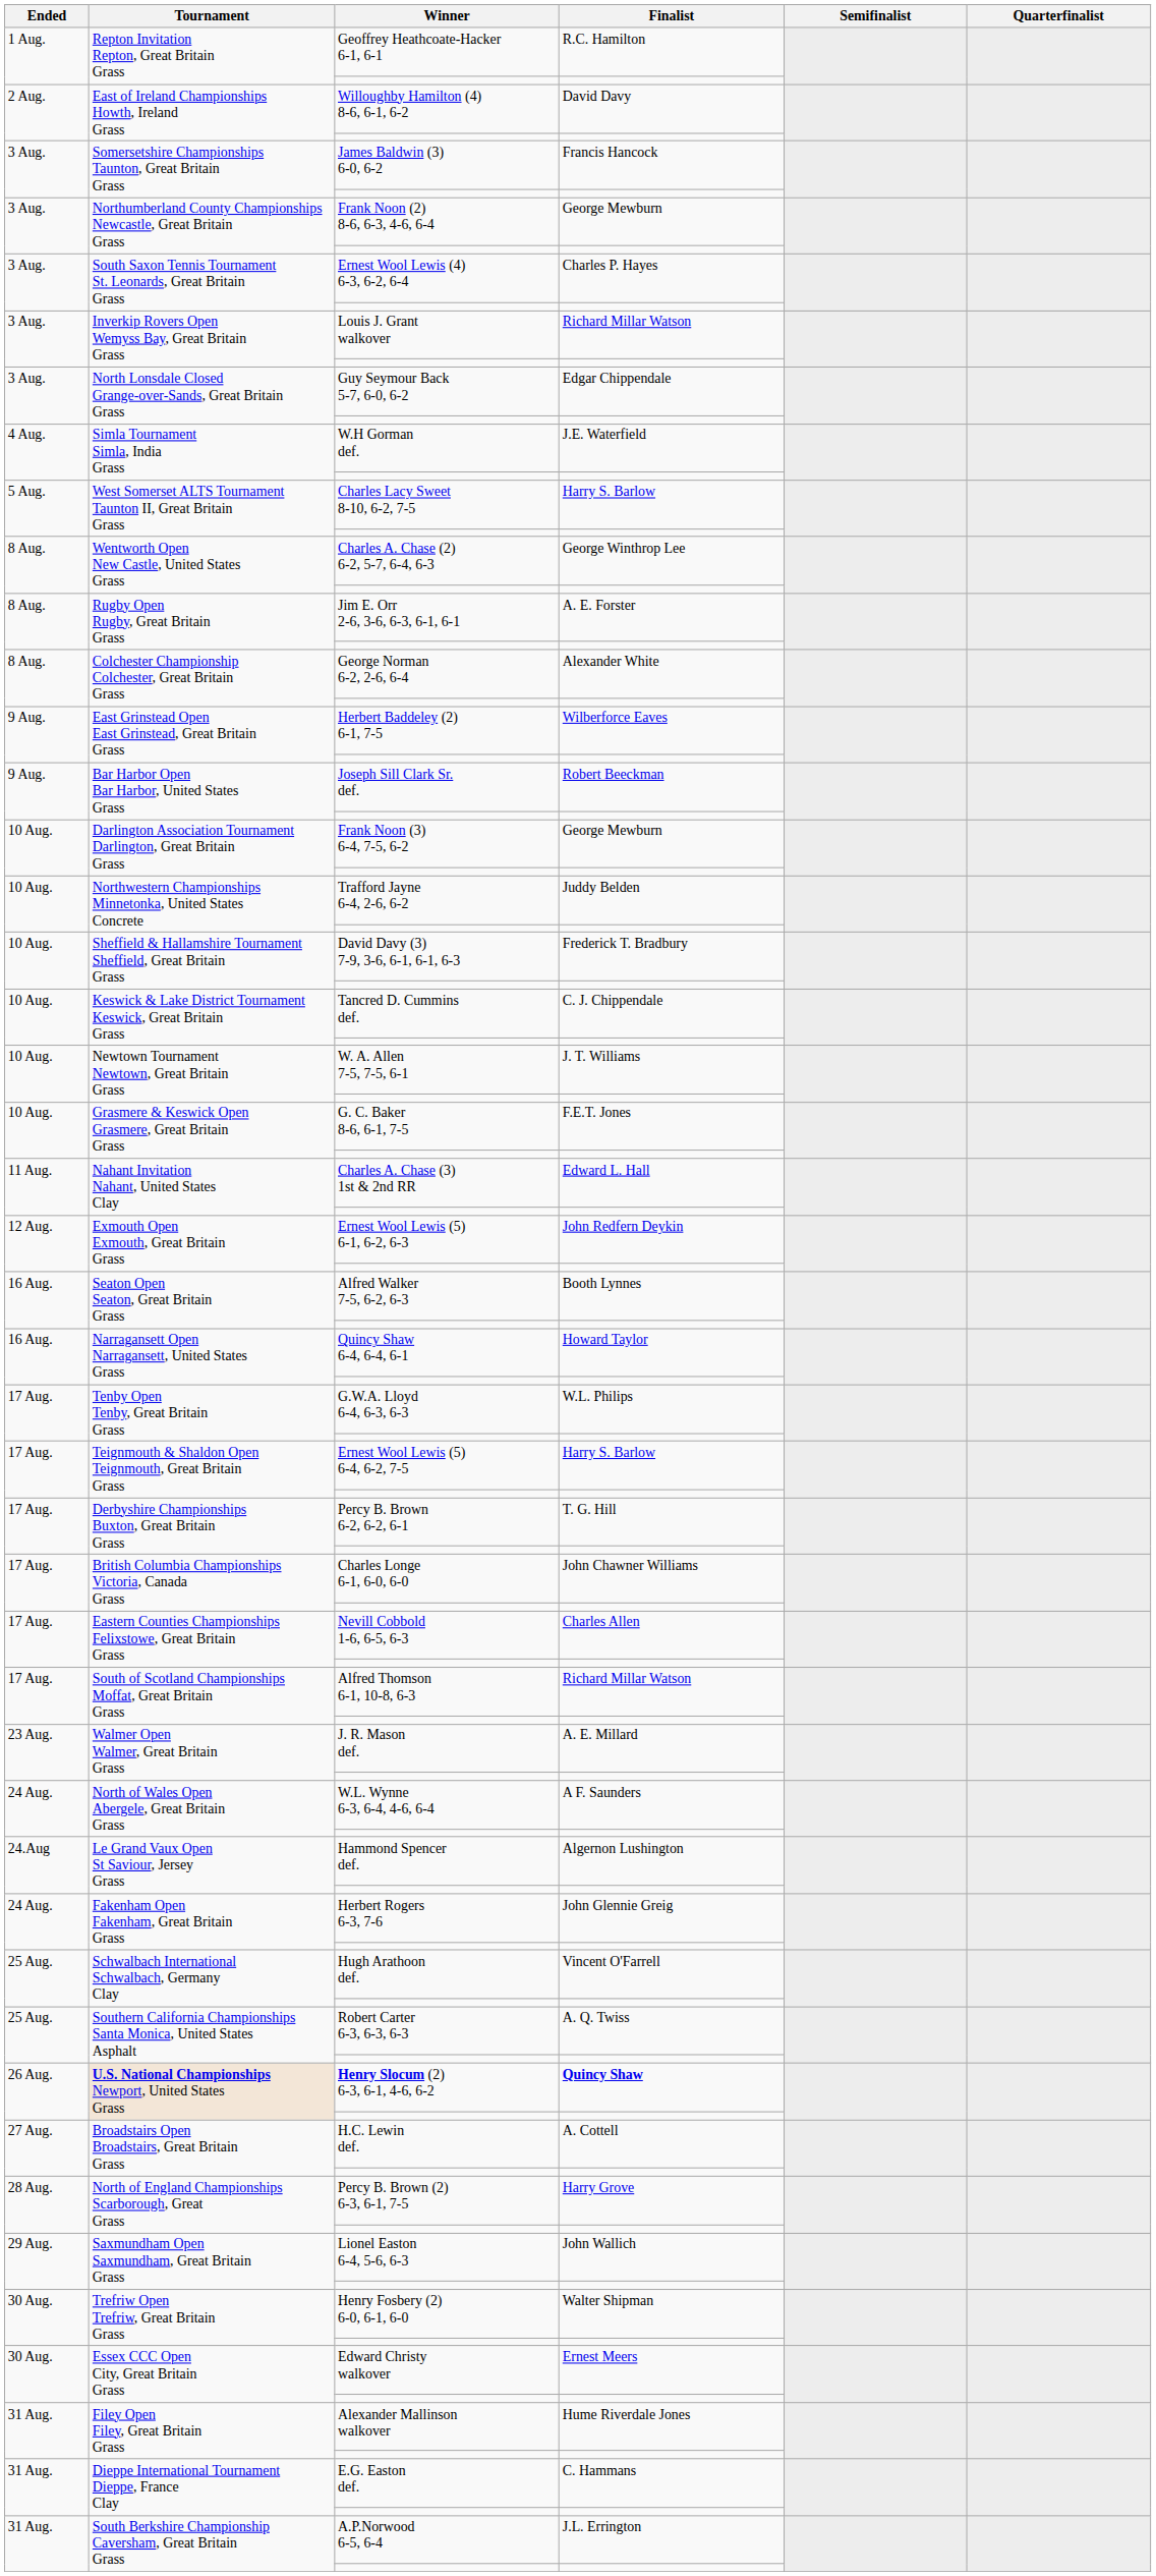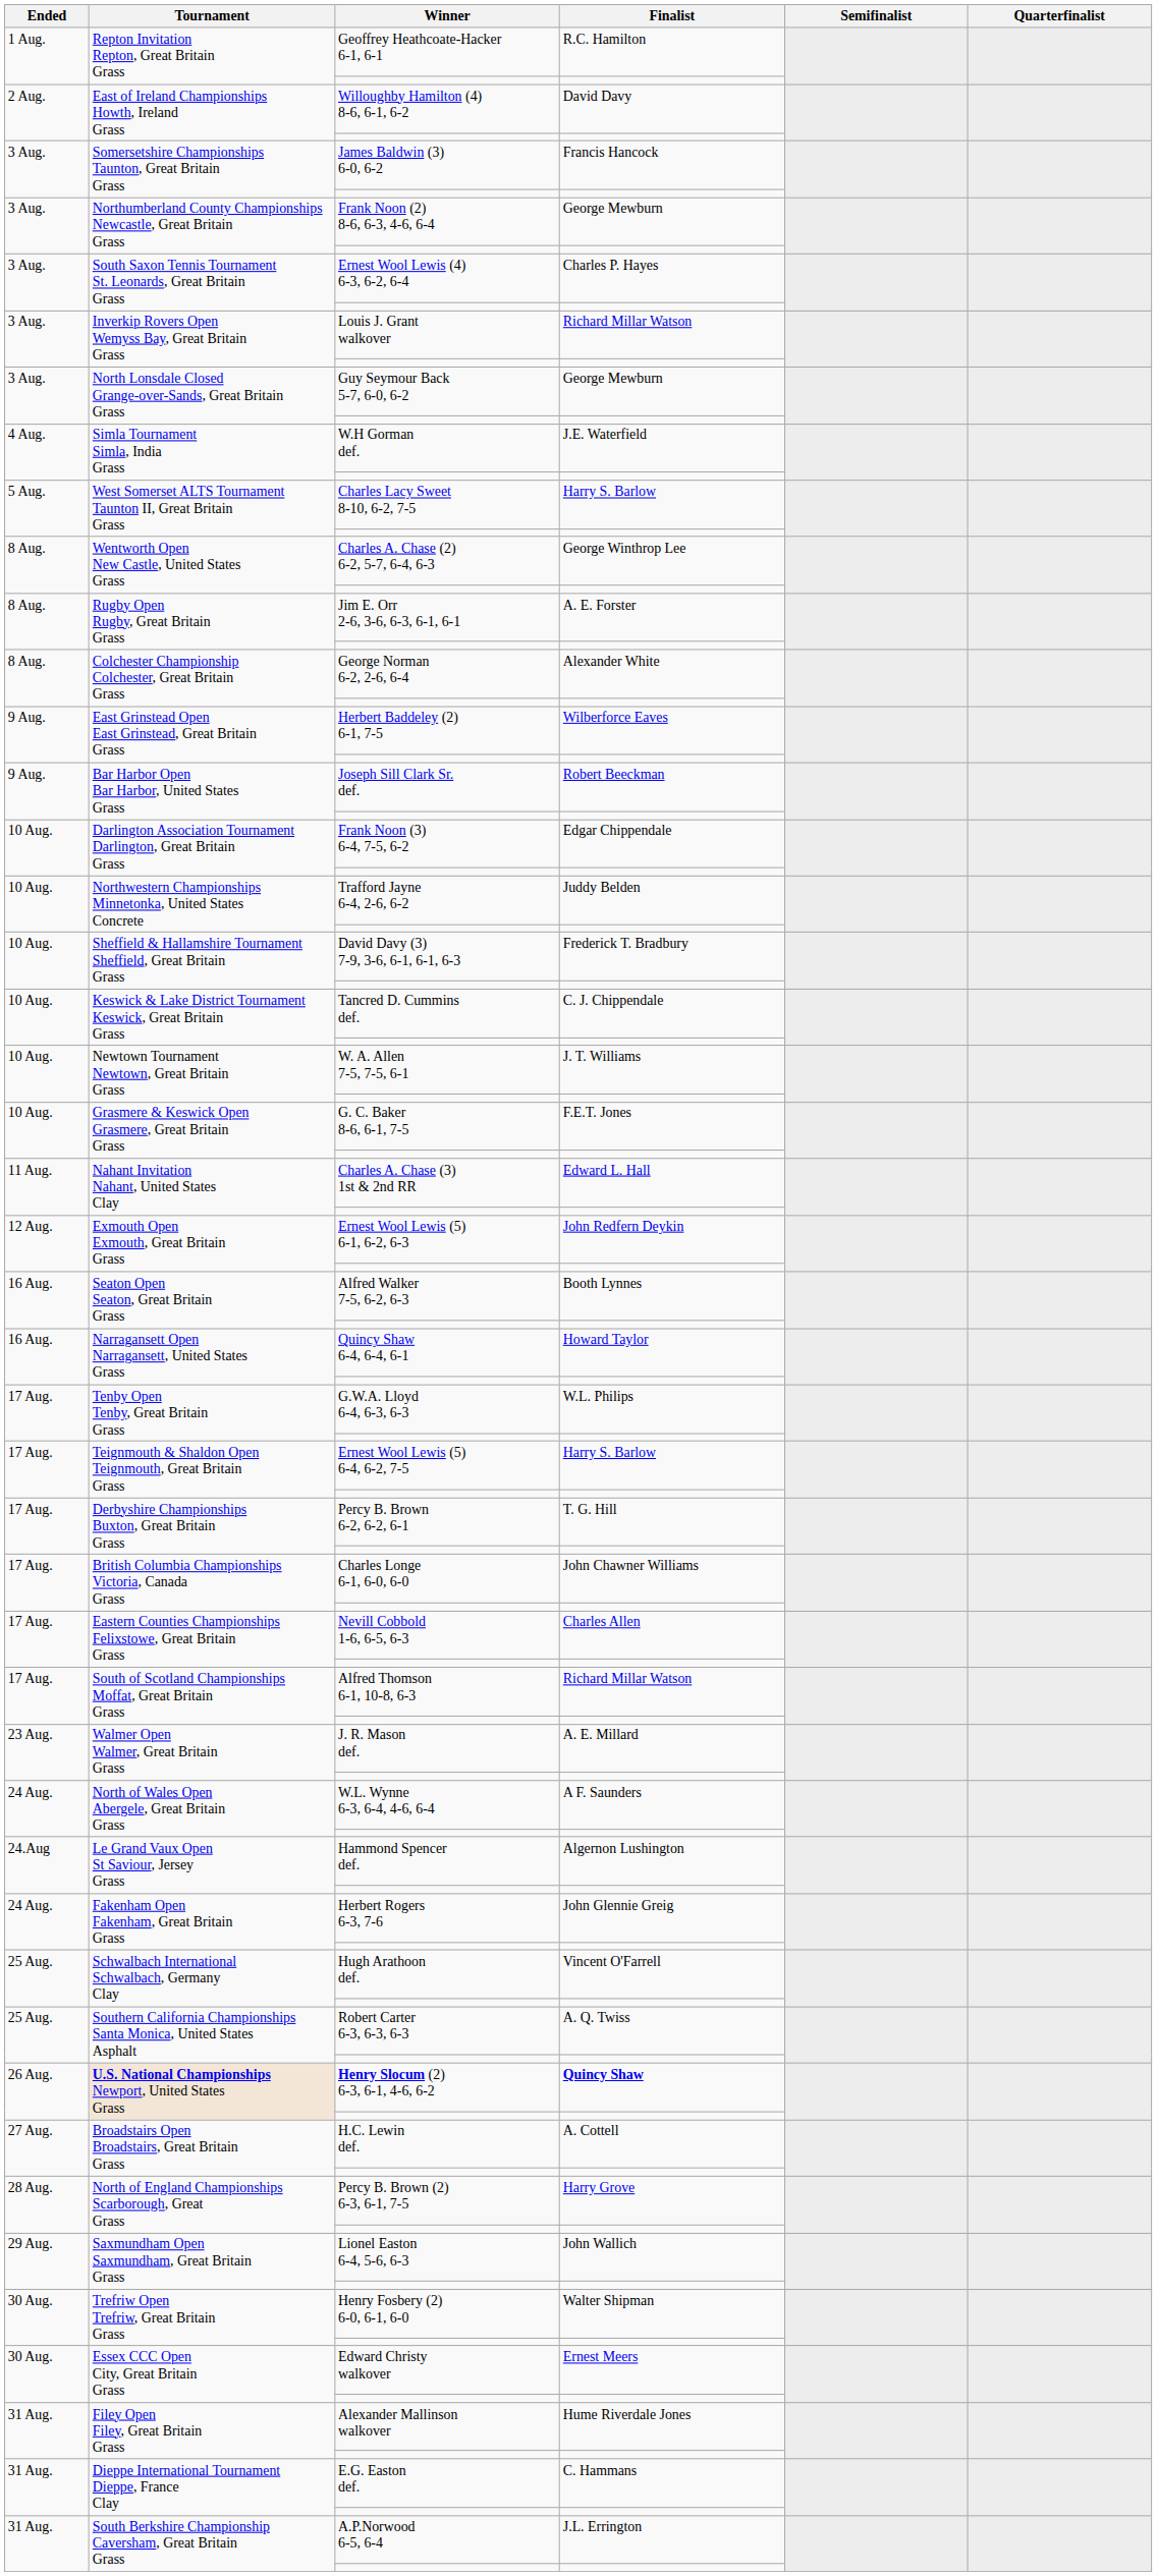Guy Seymour Back 5-7, 6-0, 6-2 | Finalist: Edgar Chippendale -> George Mewburn
Frank Noon (3) 6-4, 7-5, 6-2 | Finalist: George Mewburn -> Edgar Chippendale
